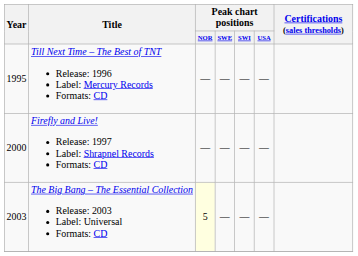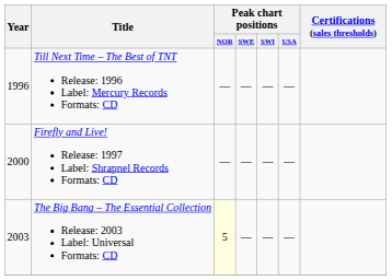row 3 | Year: 1995 -> 1996
